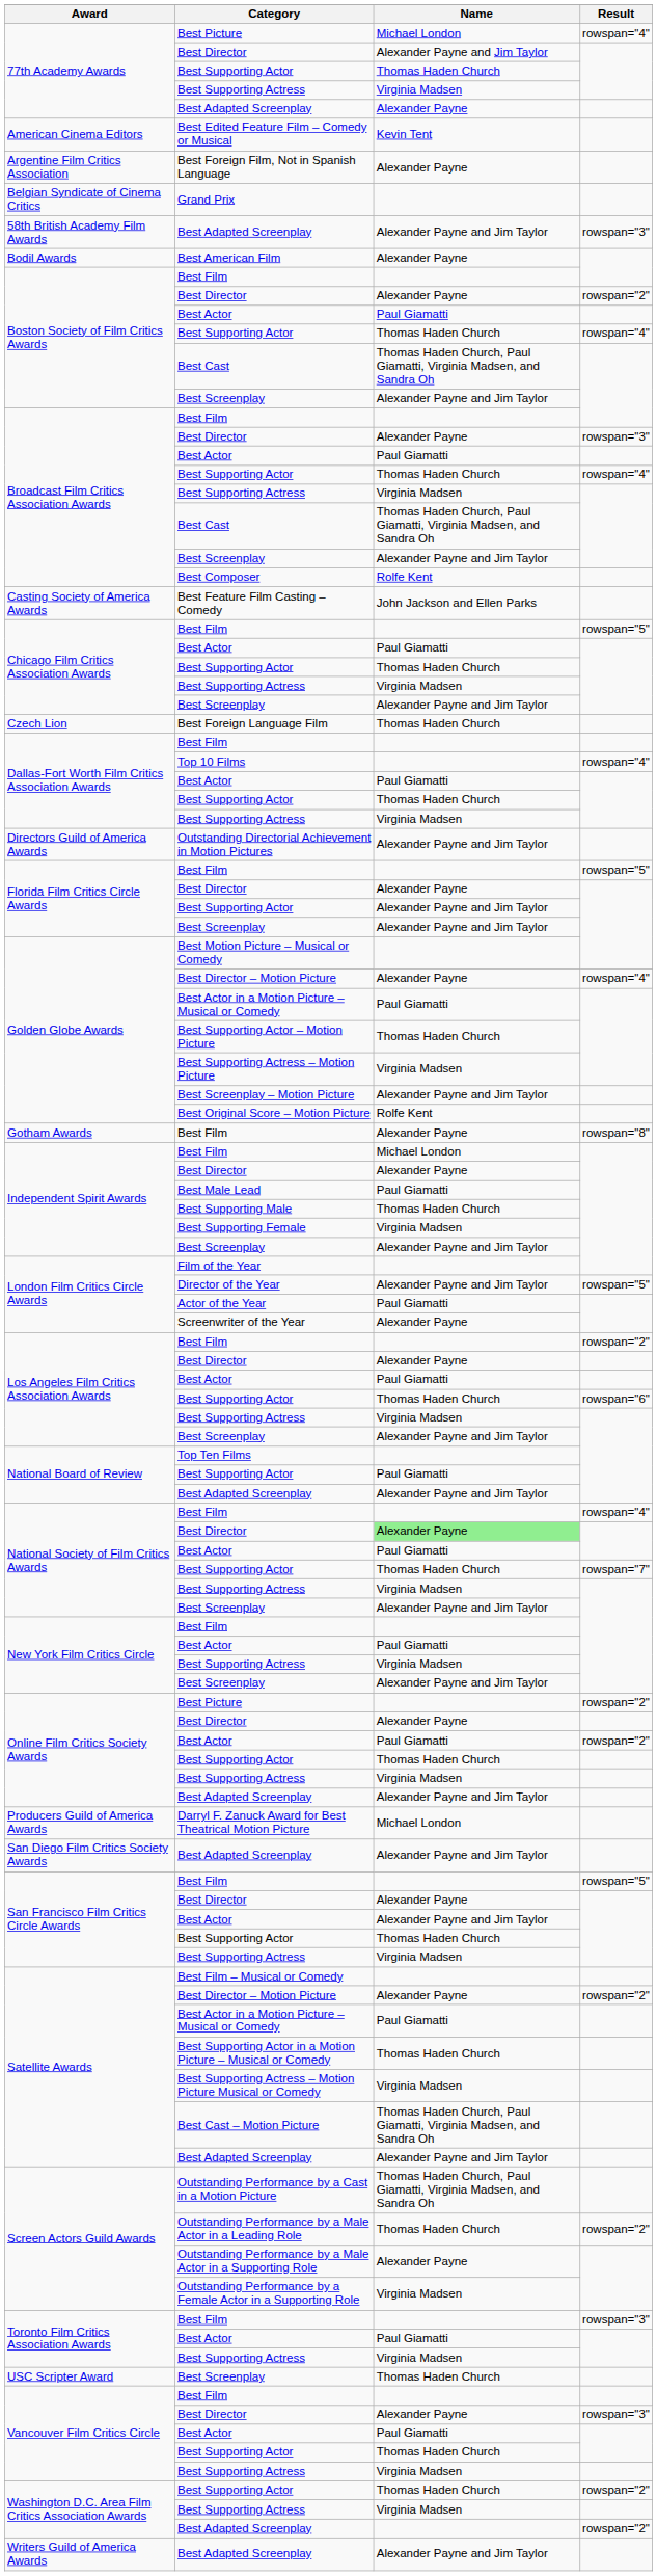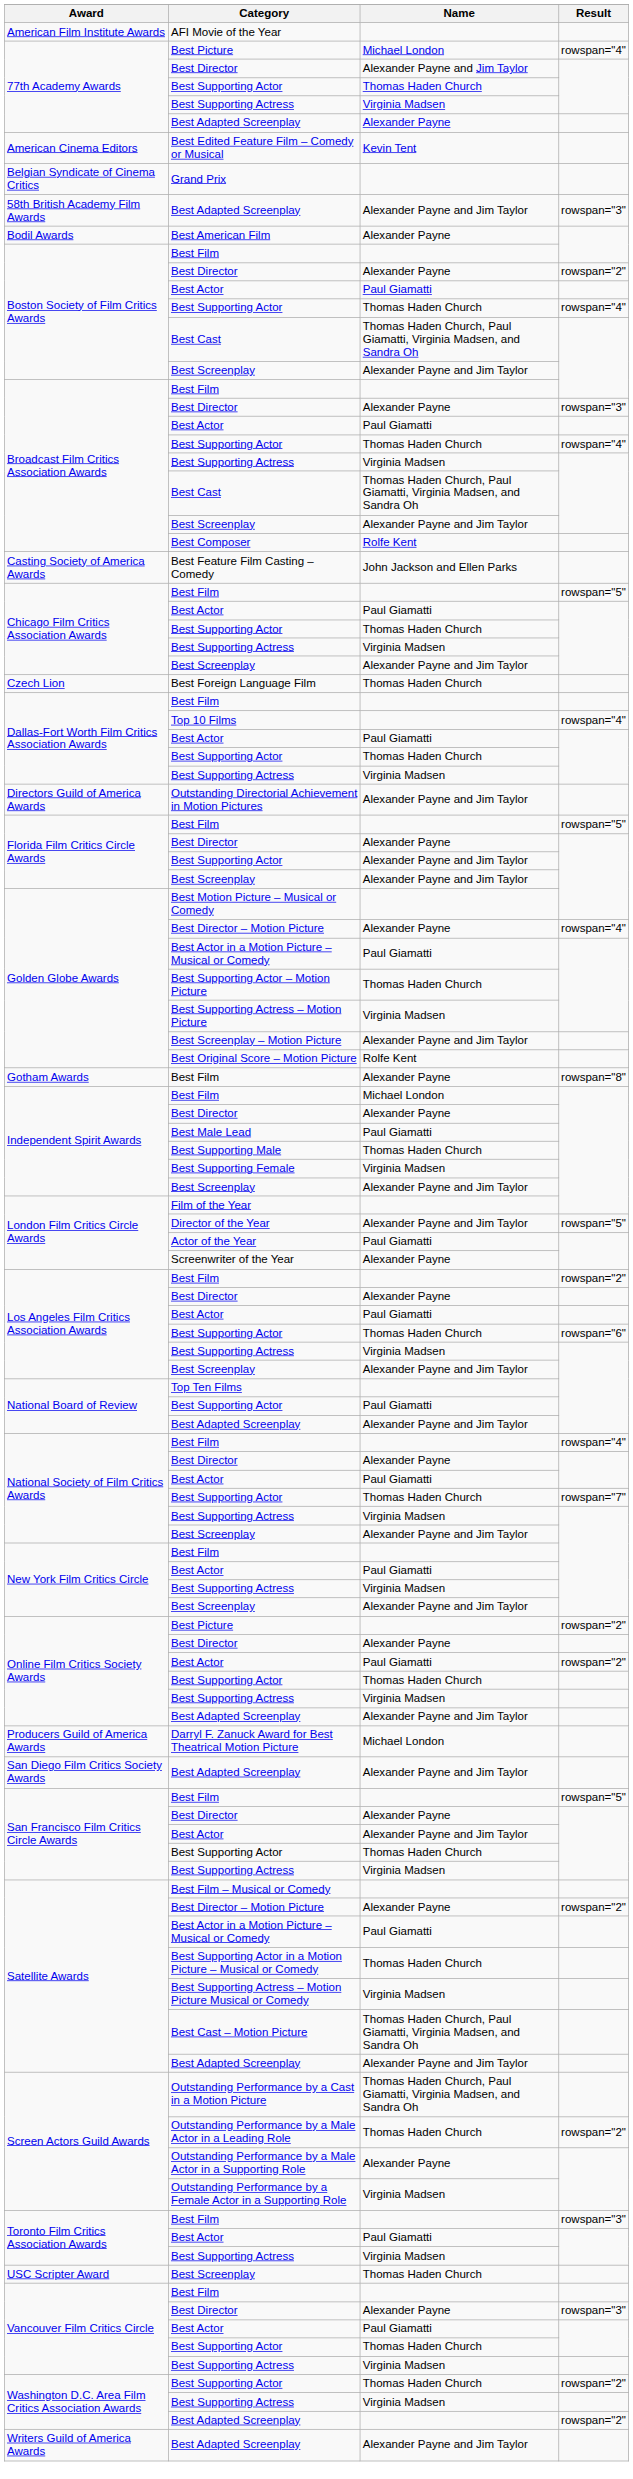+ row: American Film Institute Awards | AFI Movie of the Year
- row: Argentine Film Critics Association | Best Foreign Film, Not in Spanish Language | Alexander Payne
National Society of Film Critics Awards / Best Director | Name: lightgreen background -> no background
